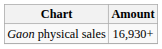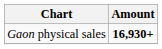Gaon physical sales | Amount: normal -> bold
